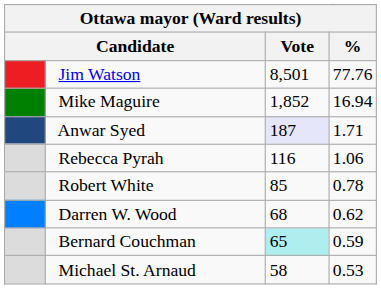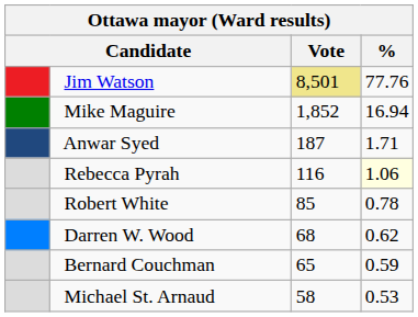Jim Watson | Vote: no background -> khaki background
Anwar Syed | Vote: lavender background -> no background
Rebecca Pyrah | %: no background -> lightyellow background
Bernard Couchman | Vote: paleturquoise background -> no background
